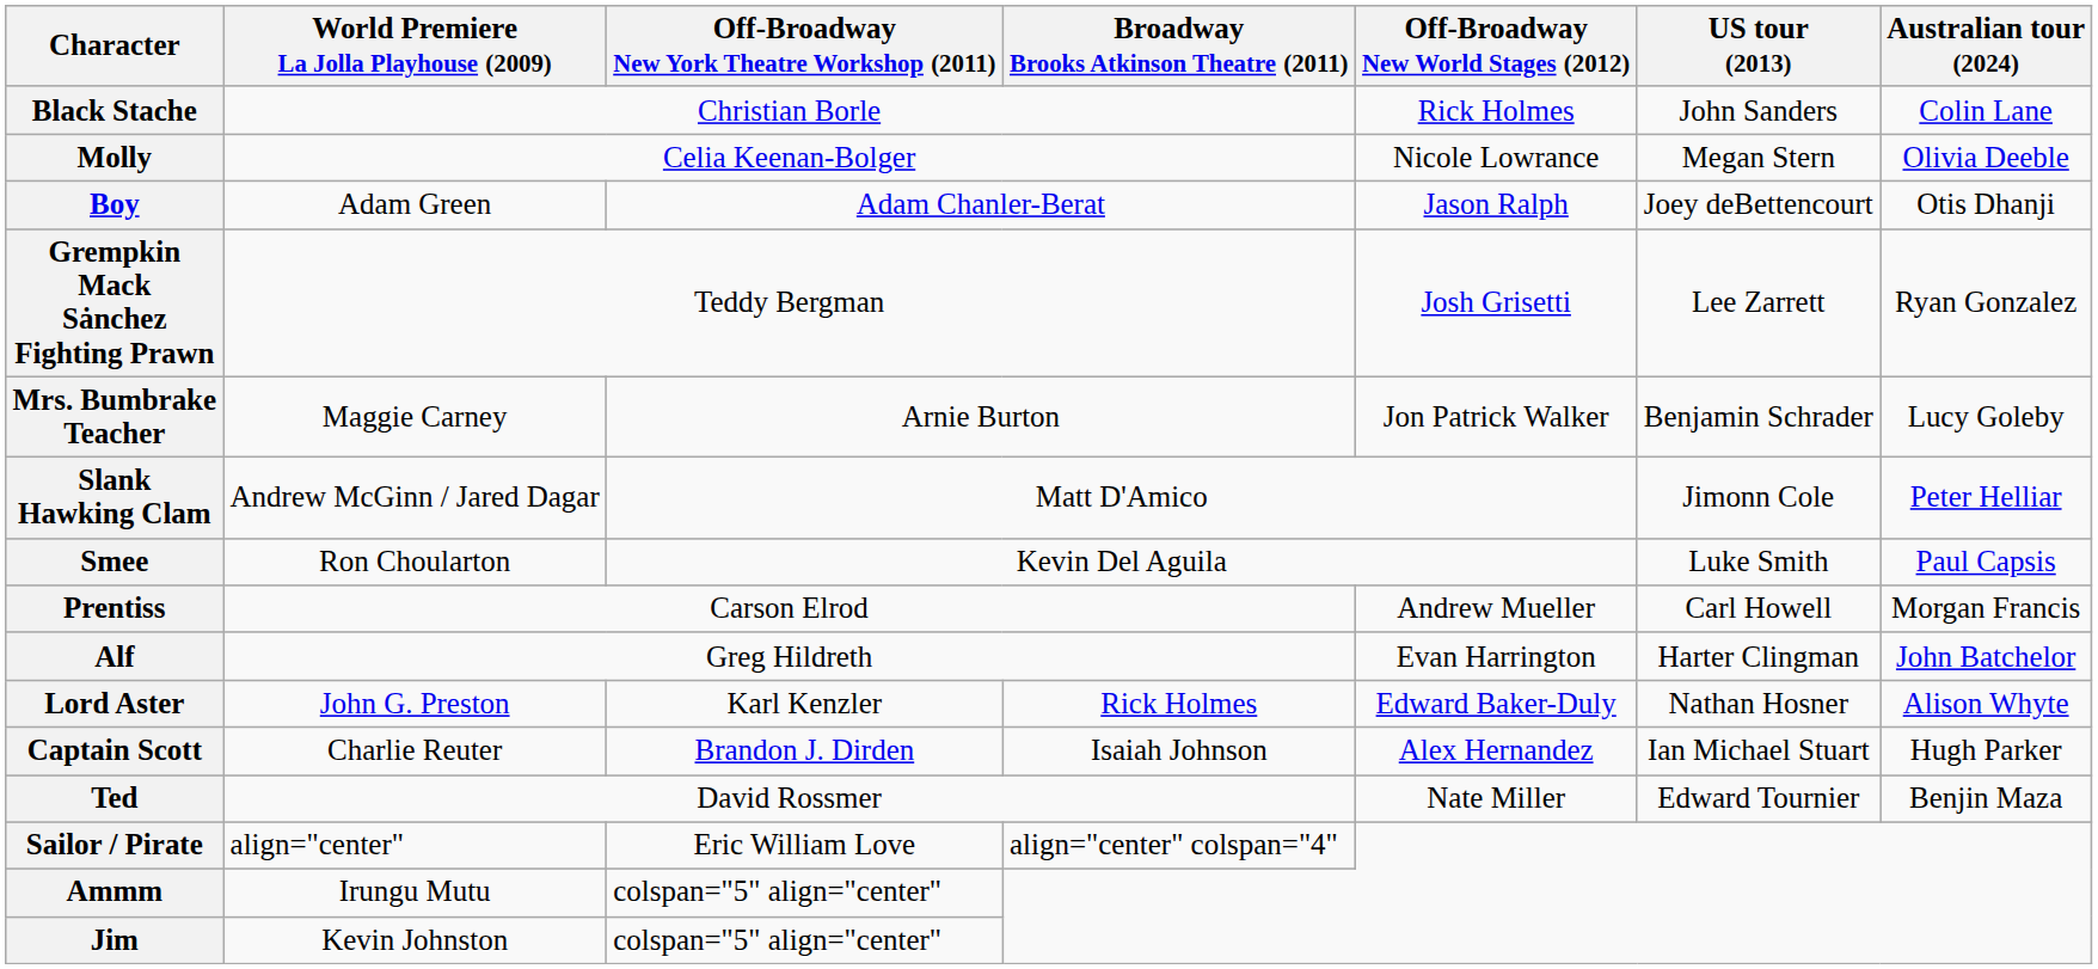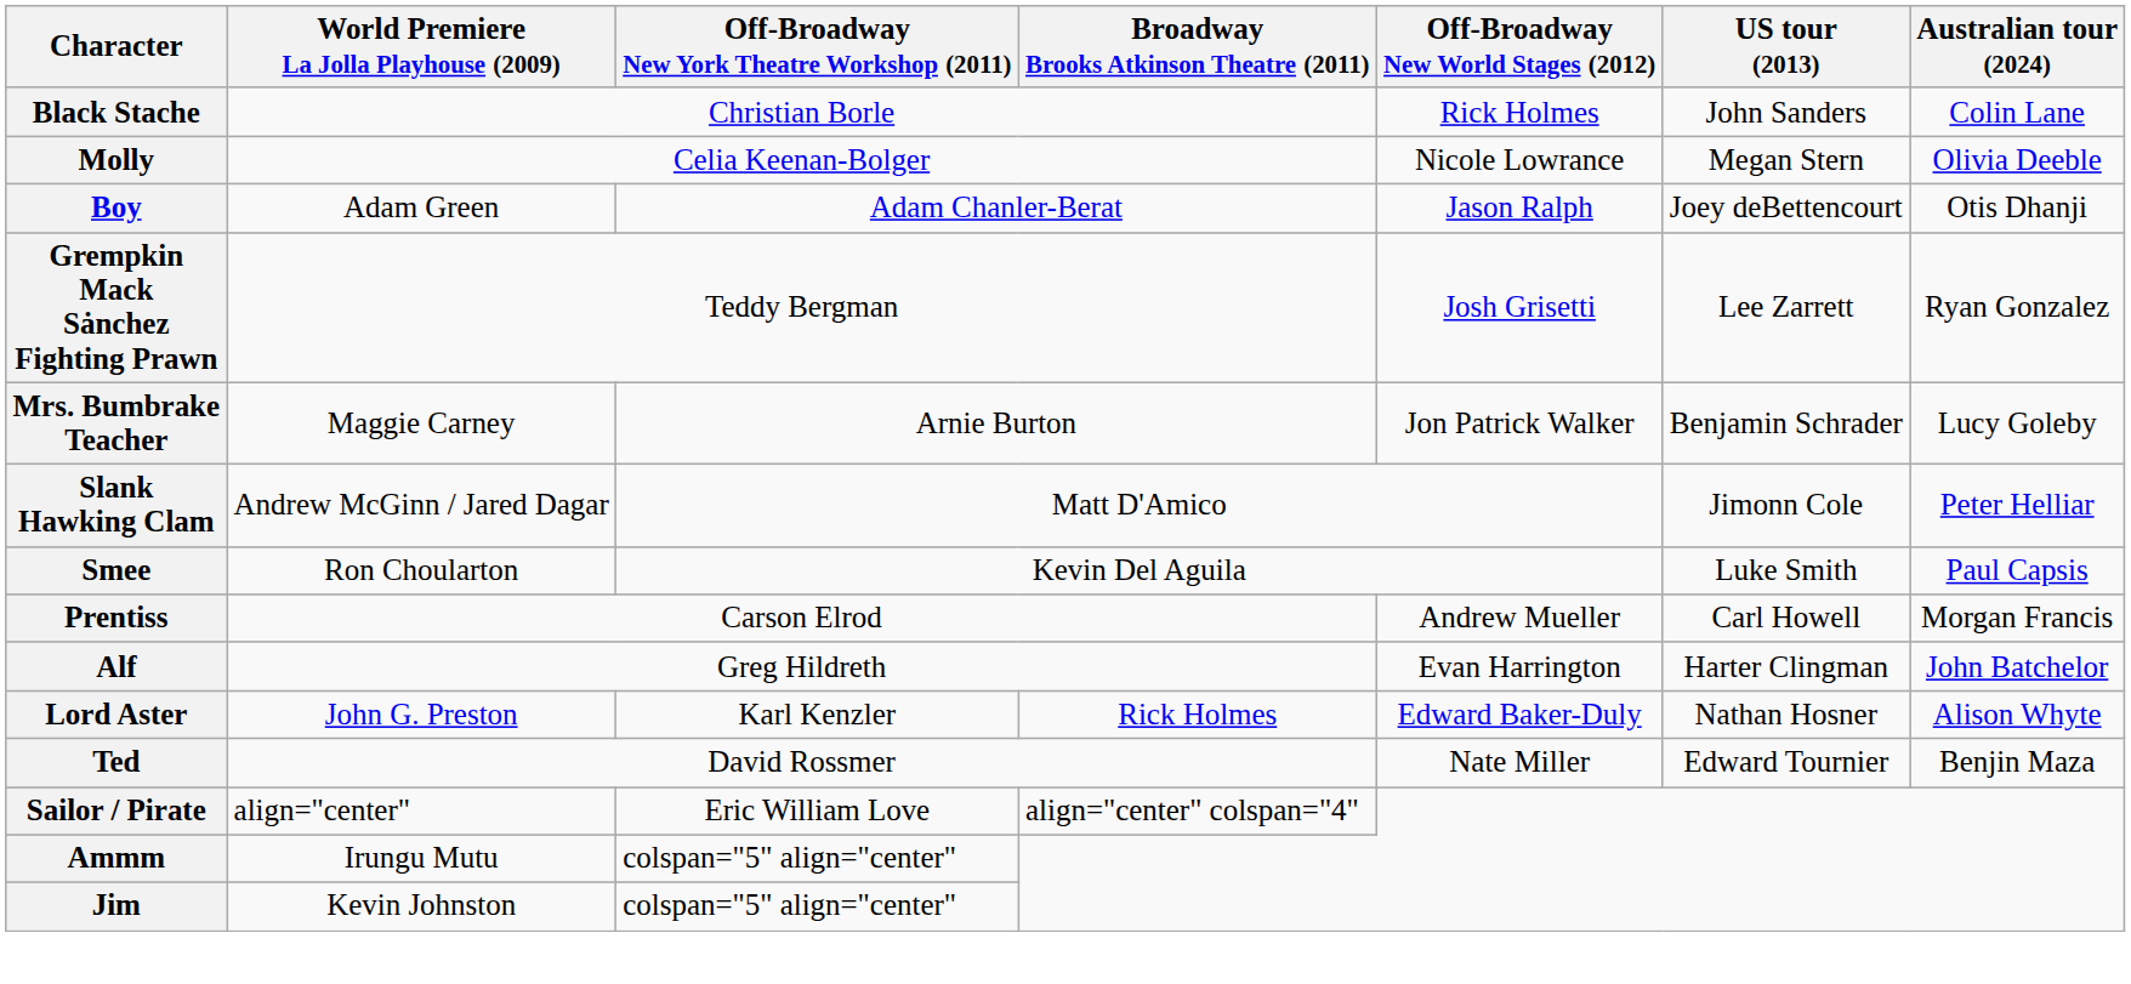- row: Captain Scott | Charlie Reuter | Brandon J. Dirden | Isaiah Johnson | Alex Hernandez | Ian Michael Stuart | Hugh Parker
